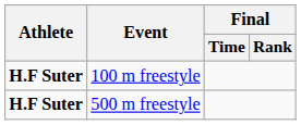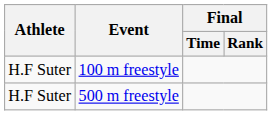100 m freestyle | Athlete: bold -> normal
500 m freestyle | Athlete: bold -> normal
